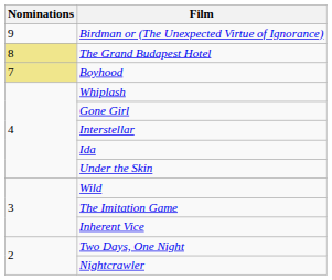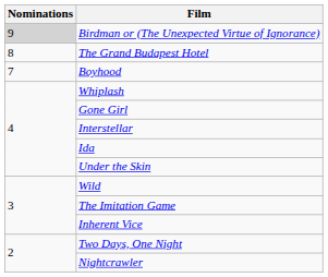Birdman or (The Unexpected Virtue of Ignorance) | Nominations: no background -> lightgrey background
The Grand Budapest Hotel | Nominations: khaki background -> no background
Boyhood | Nominations: khaki background -> no background
